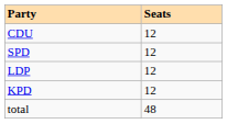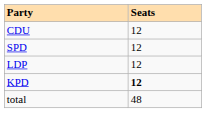KPD | Seats: normal -> bold
